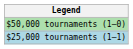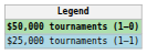row 2 | column 1: normal -> bold
